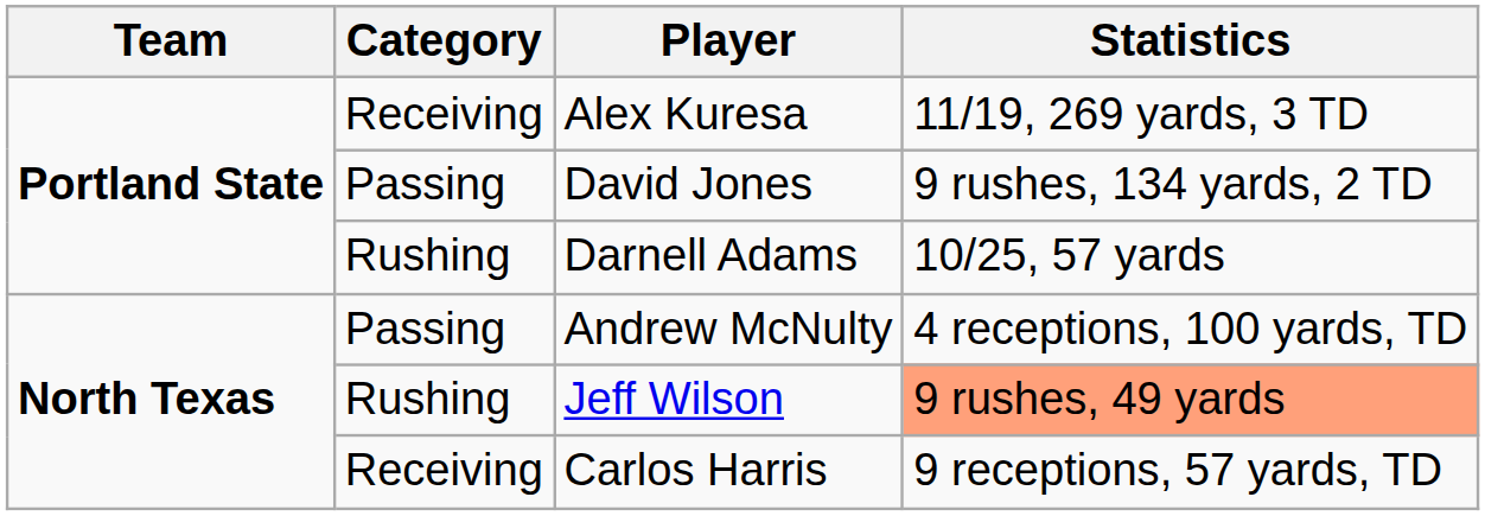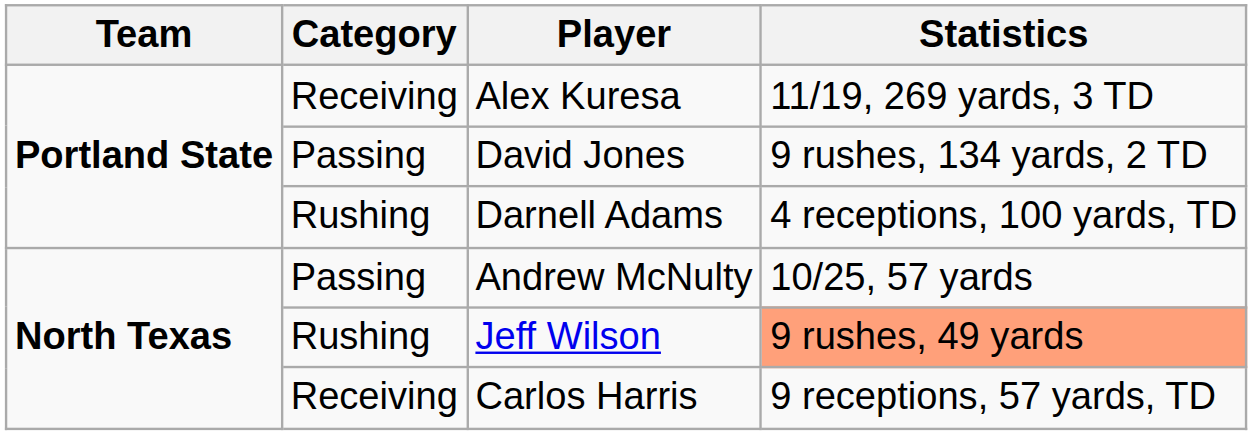Darnell Adams | Statistics: 10/25, 57 yards -> 4 receptions, 100 yards, TD
Andrew McNulty | Statistics: 4 receptions, 100 yards, TD -> 10/25, 57 yards
